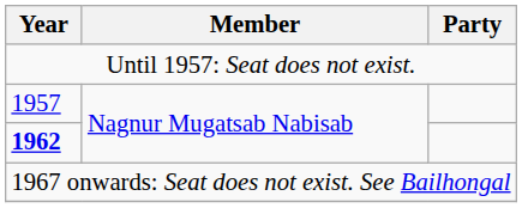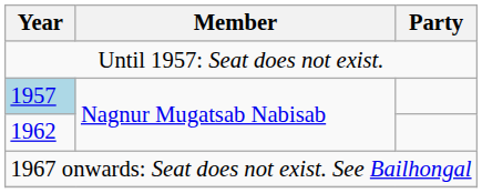1957 | Year: no background -> lightblue background
1962 | Year: bold -> normal
